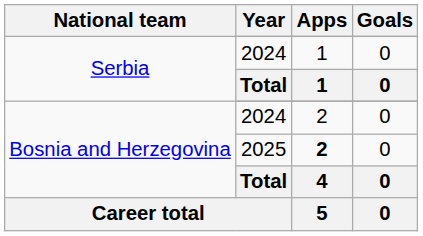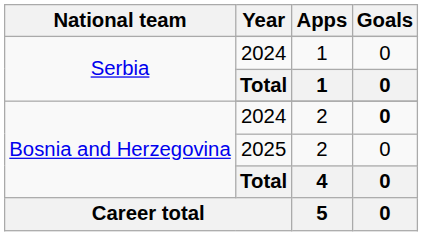Bosnia and Herzegovina / 2024 | Goals: normal -> bold
2025 | Apps: bold -> normal
